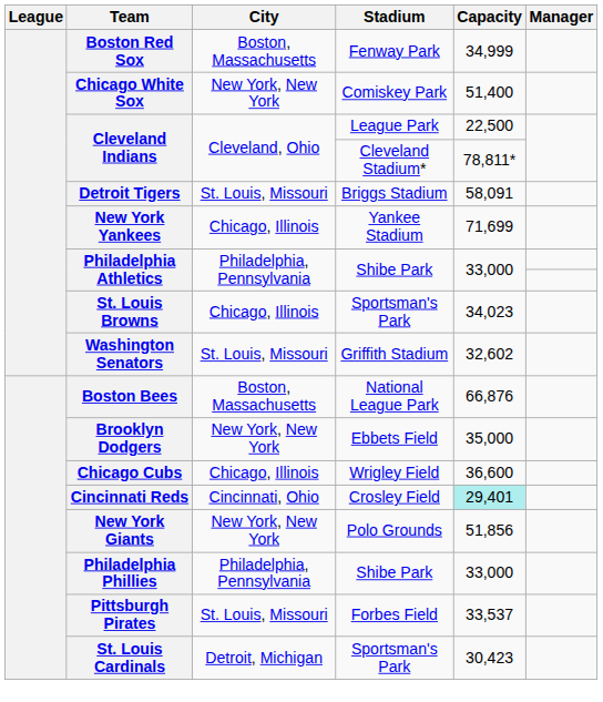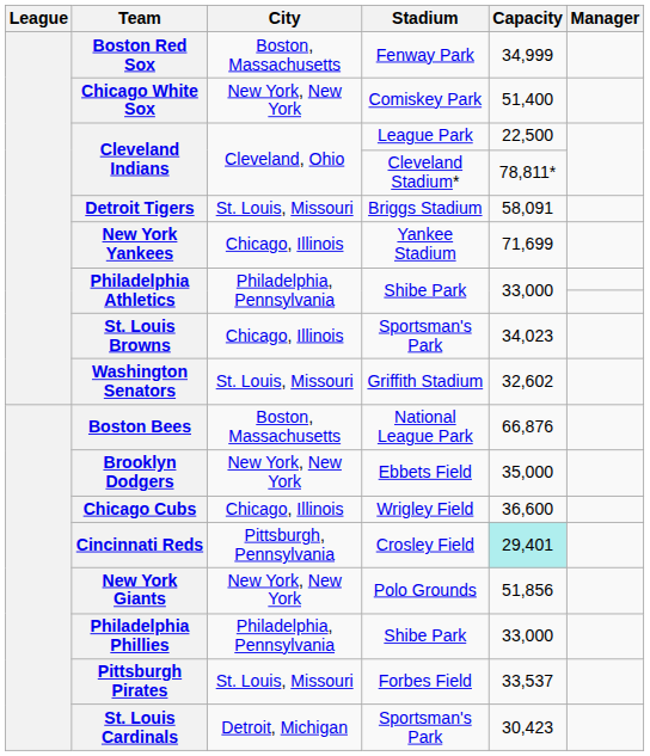Cincinnati Reds | City: Cincinnati, Ohio -> Pittsburgh, Pennsylvania
